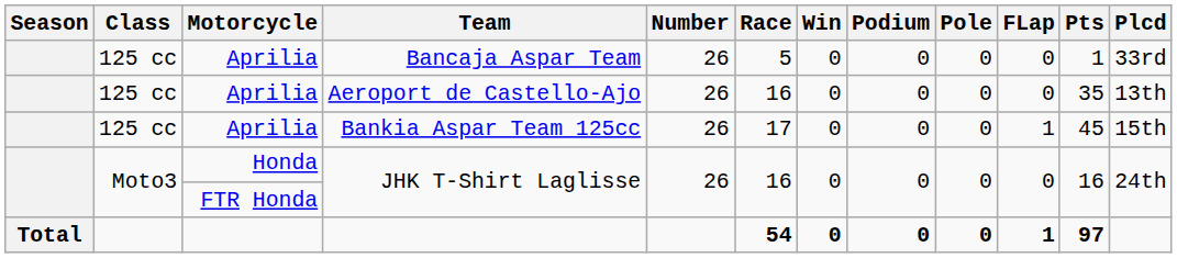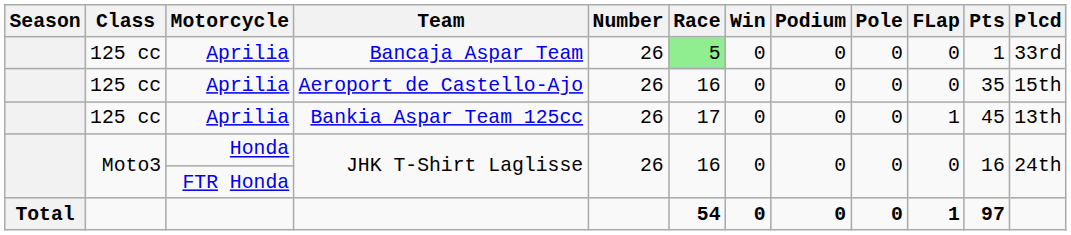Bancaja Aspar Team | Race: no background -> lightgreen background
Aeroport de Castello-Ajo | Plcd: 13th -> 15th
Bankia Aspar Team 125cc | Plcd: 15th -> 13th
